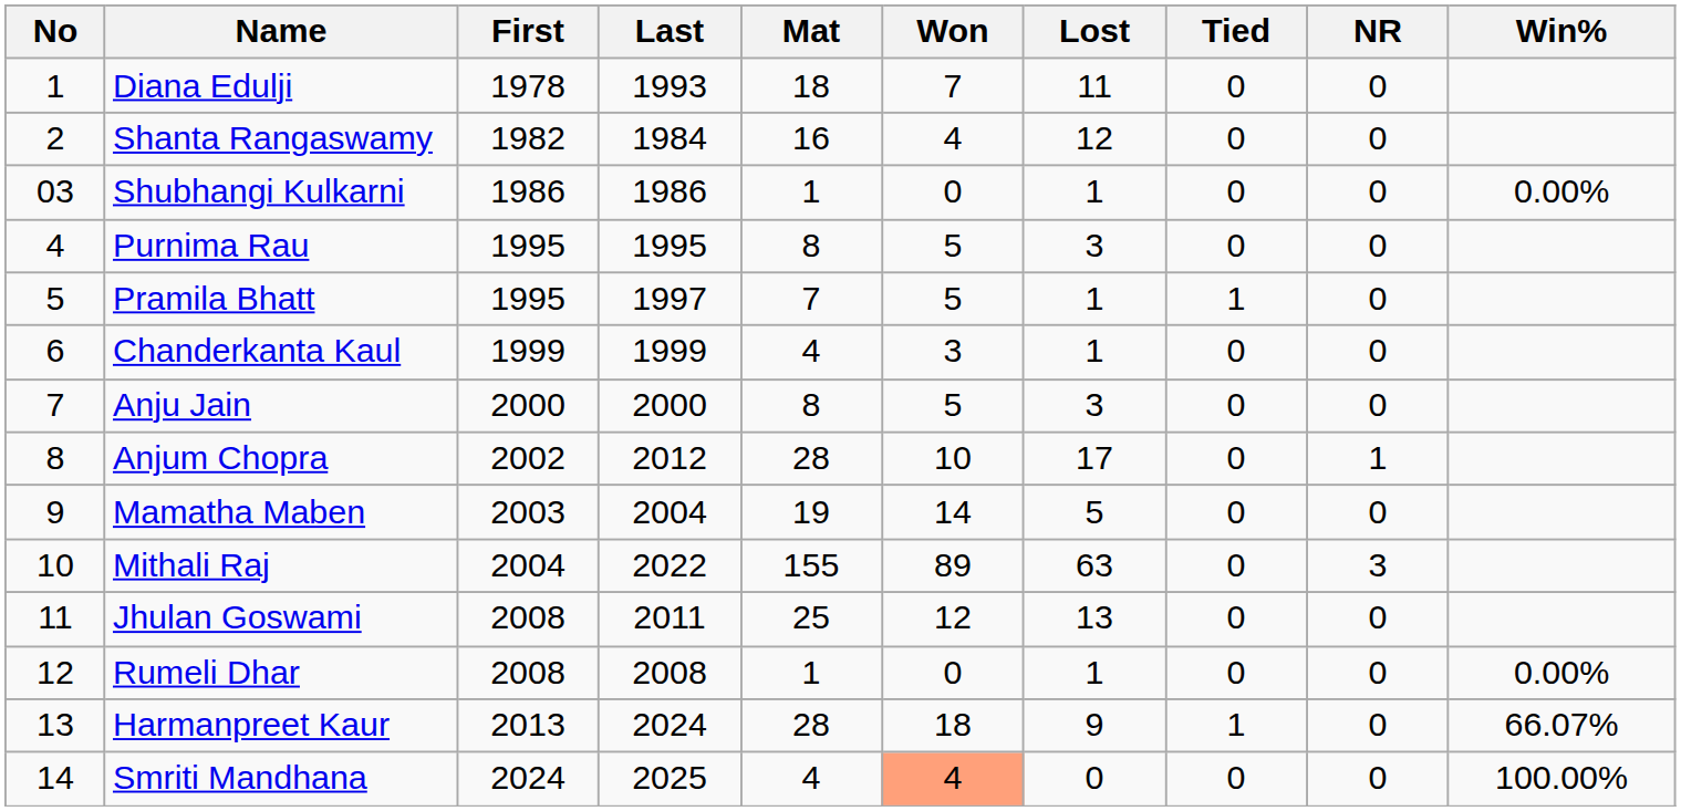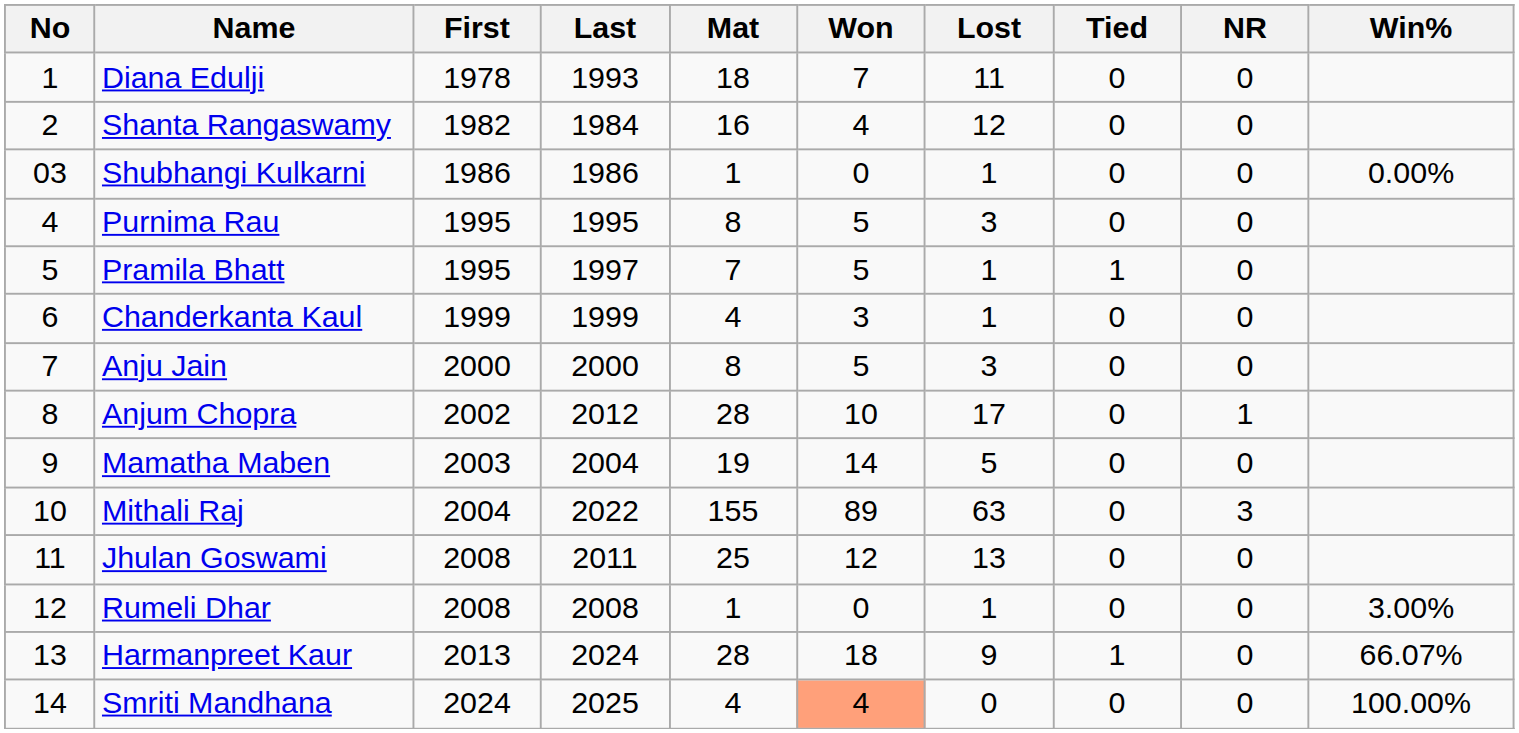Rumeli Dhar | Win%: 0.00% -> 3.00%
